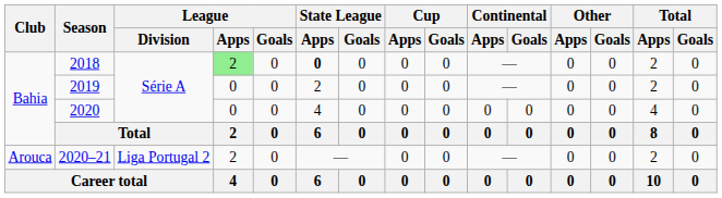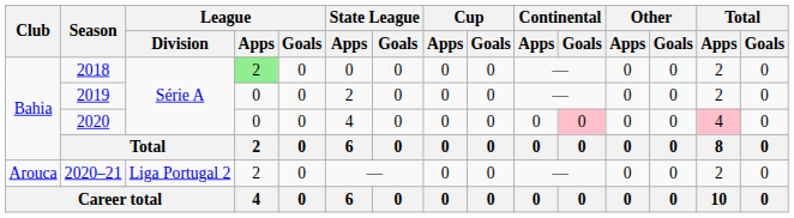2018 | State League / Apps: bold -> normal
2020 | Continental / Goals: no background -> pink background
2020 | Total / Apps: no background -> pink background
